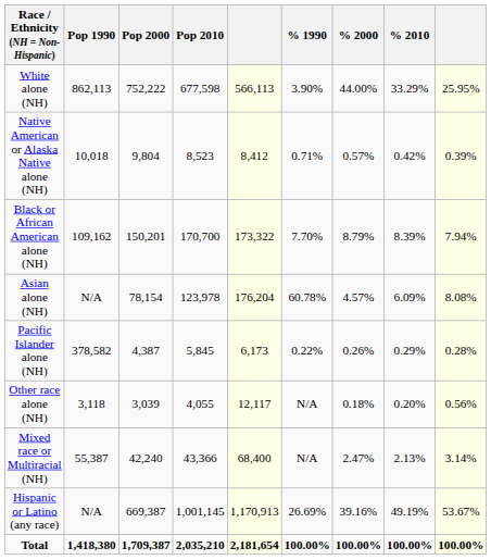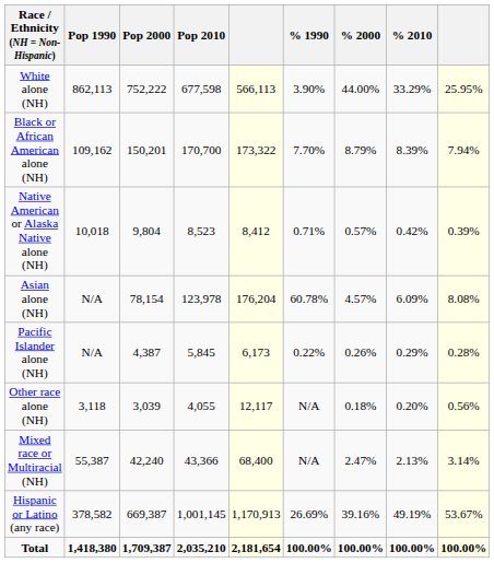rows swapped: Black or African American alone (NH) <-> Native American or Alaska Native alone (NH)
Pacific Islander alone (NH) | Pop 1990: 378,582 -> N/A
Hispanic or Latino (any race) | Pop 1990: N/A -> 378,582
